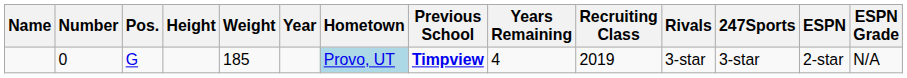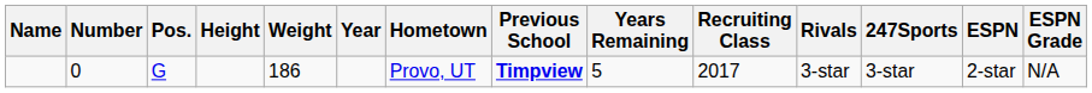row 2 | Weight: 185 -> 186
row 2 | Hometown: lightblue background -> no background
row 2 | Years Remaining: 4 -> 5
row 2 | Recruiting Class: 2019 -> 2017
